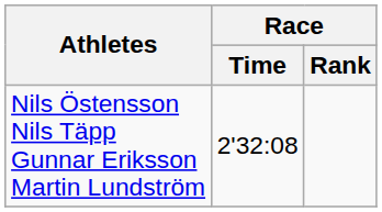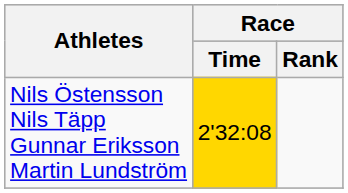Nils Östensson Nils Täpp Gunnar Eriksson Martin Lundström | Race / Time: no background -> gold background
